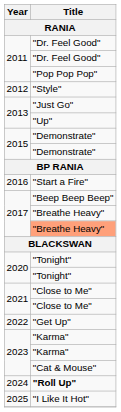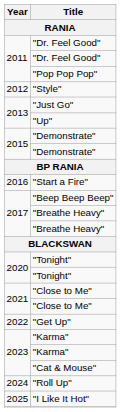row 15 | Title: lightsalmon background -> no background
row 25 | Title: bold -> normal
